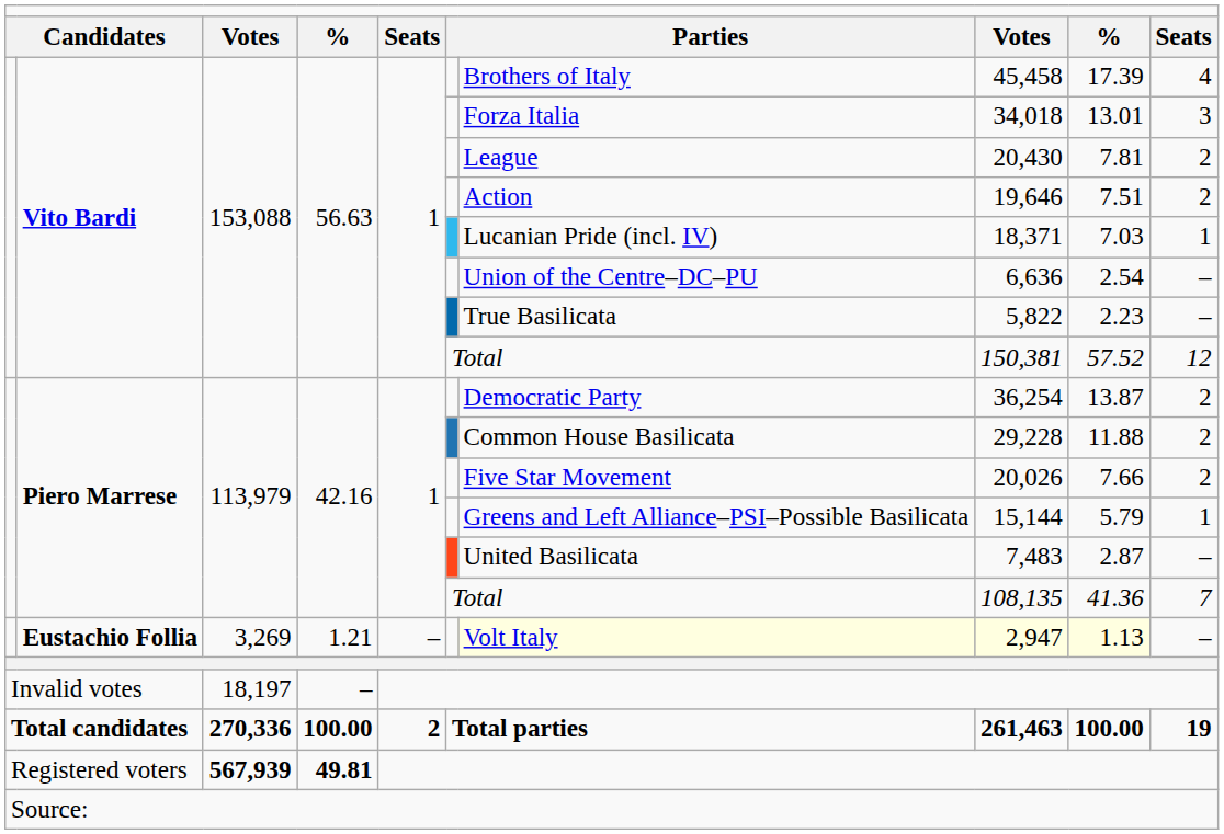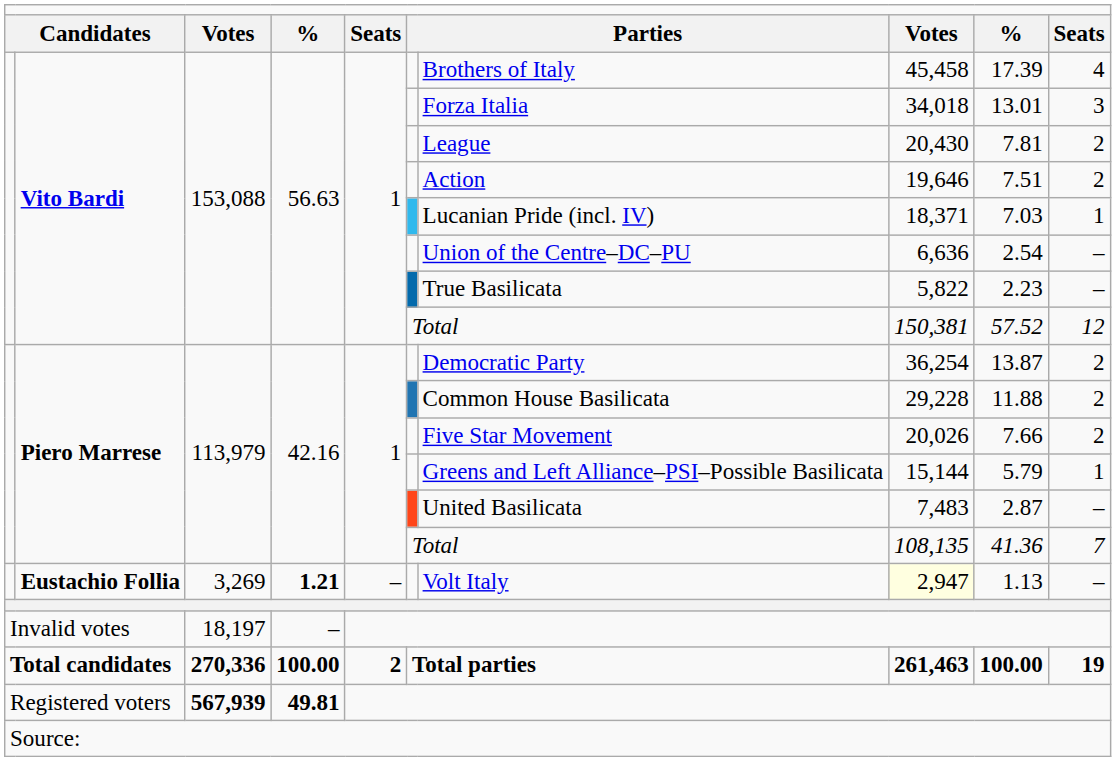Eustachio Follia | column 4: normal -> bold
Eustachio Follia | column 7: lightyellow background -> no background
Eustachio Follia | column 9: lightyellow background -> no background
